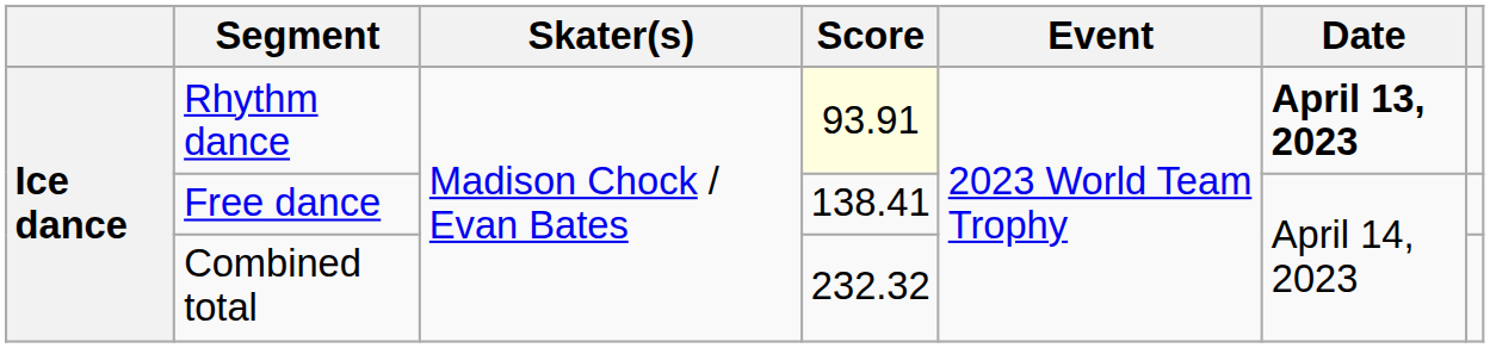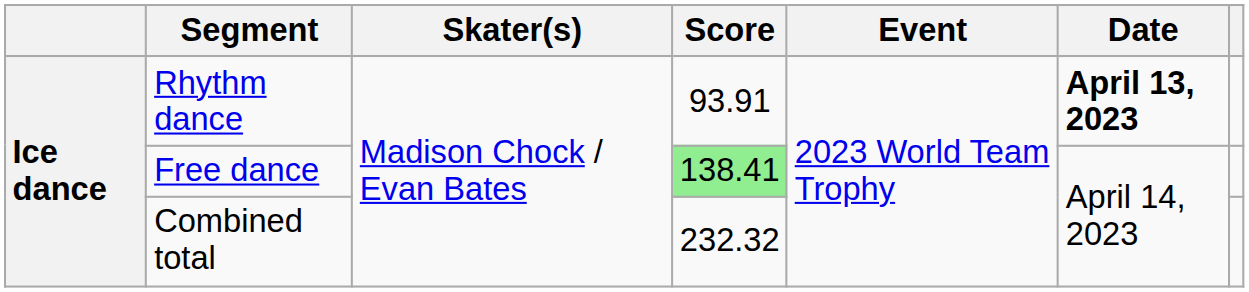Rhythm dance | Score: lightyellow background -> no background
Free dance | Score: no background -> lightgreen background
